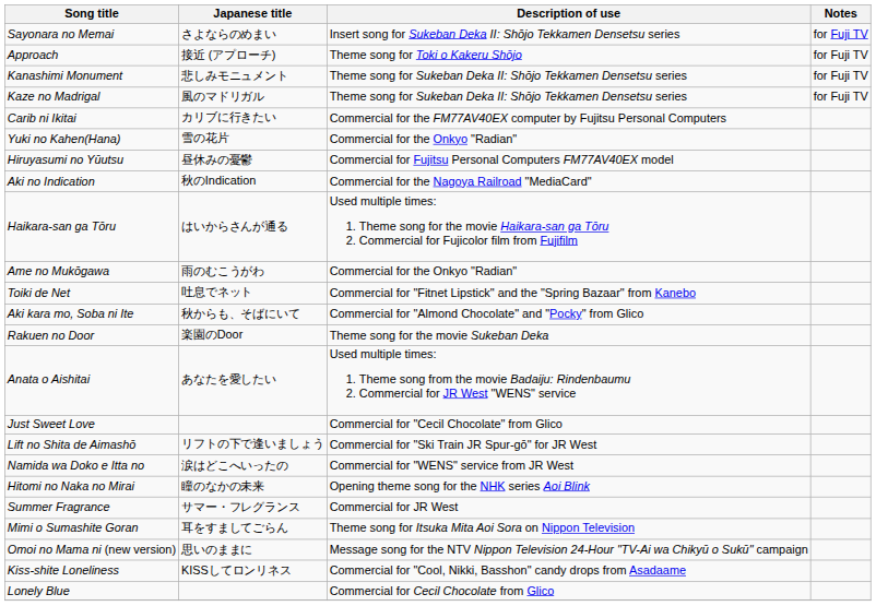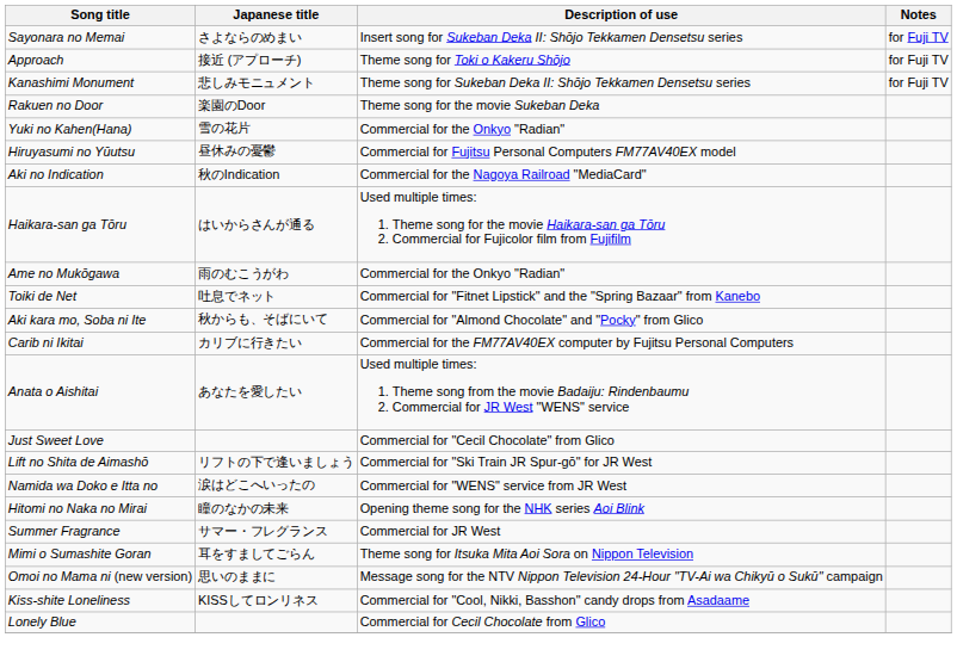- row: Kaze no Madrigal | 風のマドリガル | Theme song for Sukeban Deka II: Shōjo Tekkamen Densetsu series | for Fuji TV
rows swapped: Rakuen no Door <-> Carib ni Ikitai
